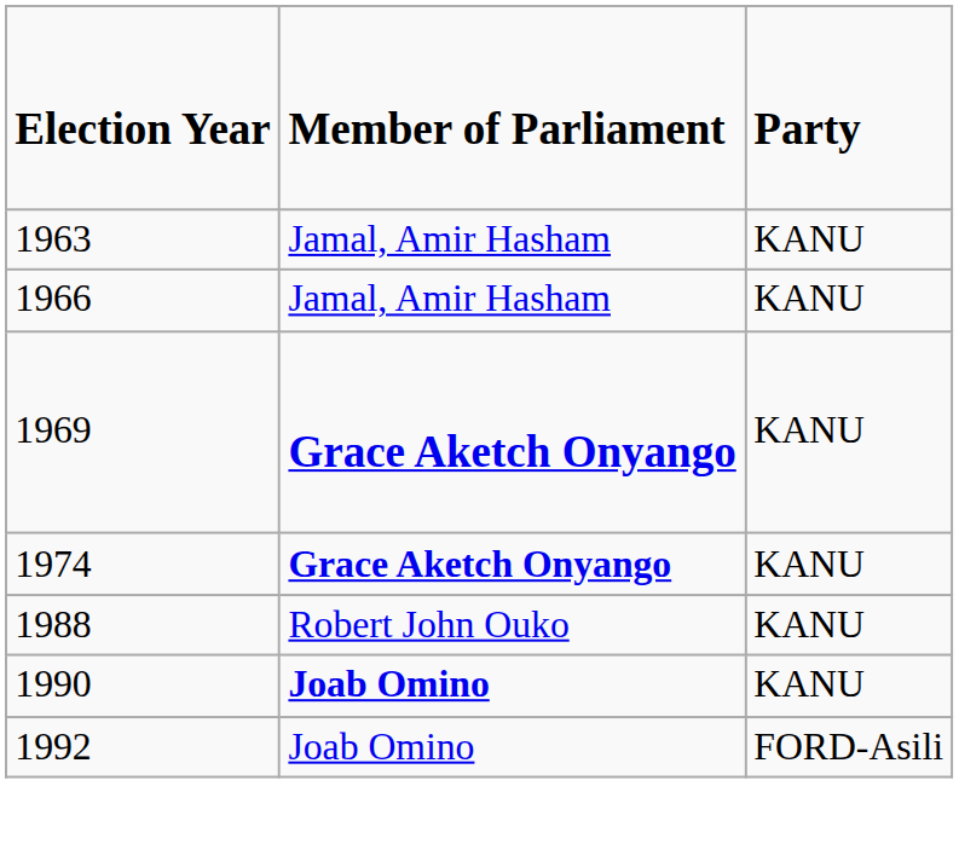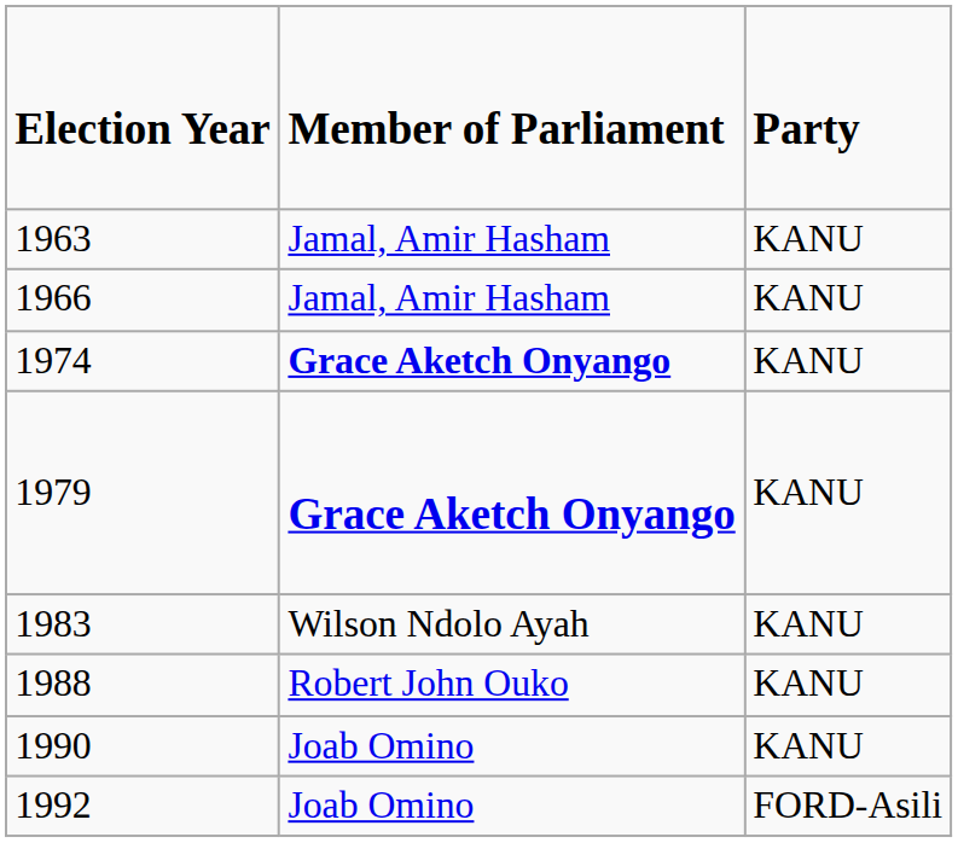- row: 1969 | Grace Aketch Onyango | KANU
+ row: 1979 | Grace Aketch Onyango | KANU
+ row: 1983 | Wilson Ndolo Ayah | KANU
1990 | column 2: bold -> normal
